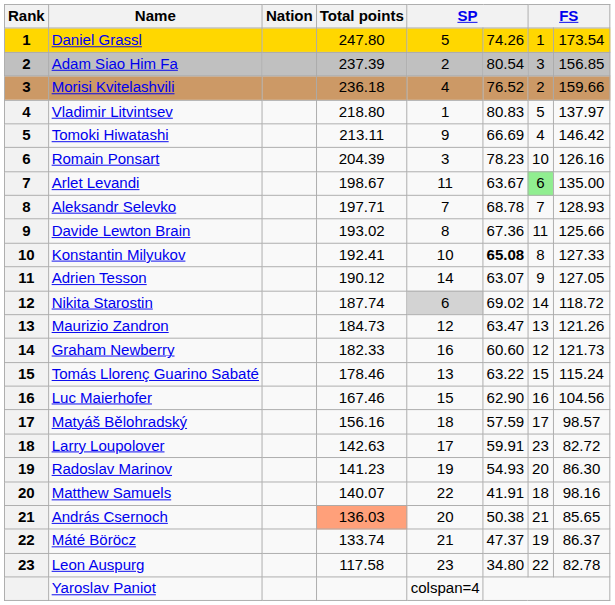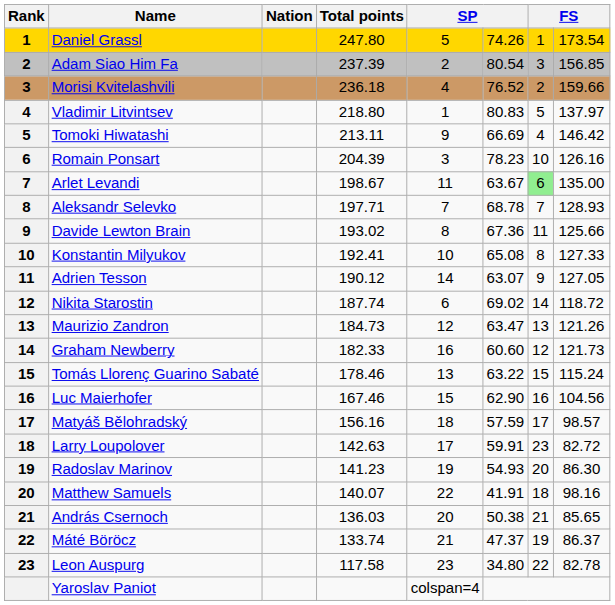Konstantin Milyukov | column 6: bold -> normal
Nikita Starostin | column 5: lightgrey background -> no background
András Csernoch | Total points: lightsalmon background -> no background
